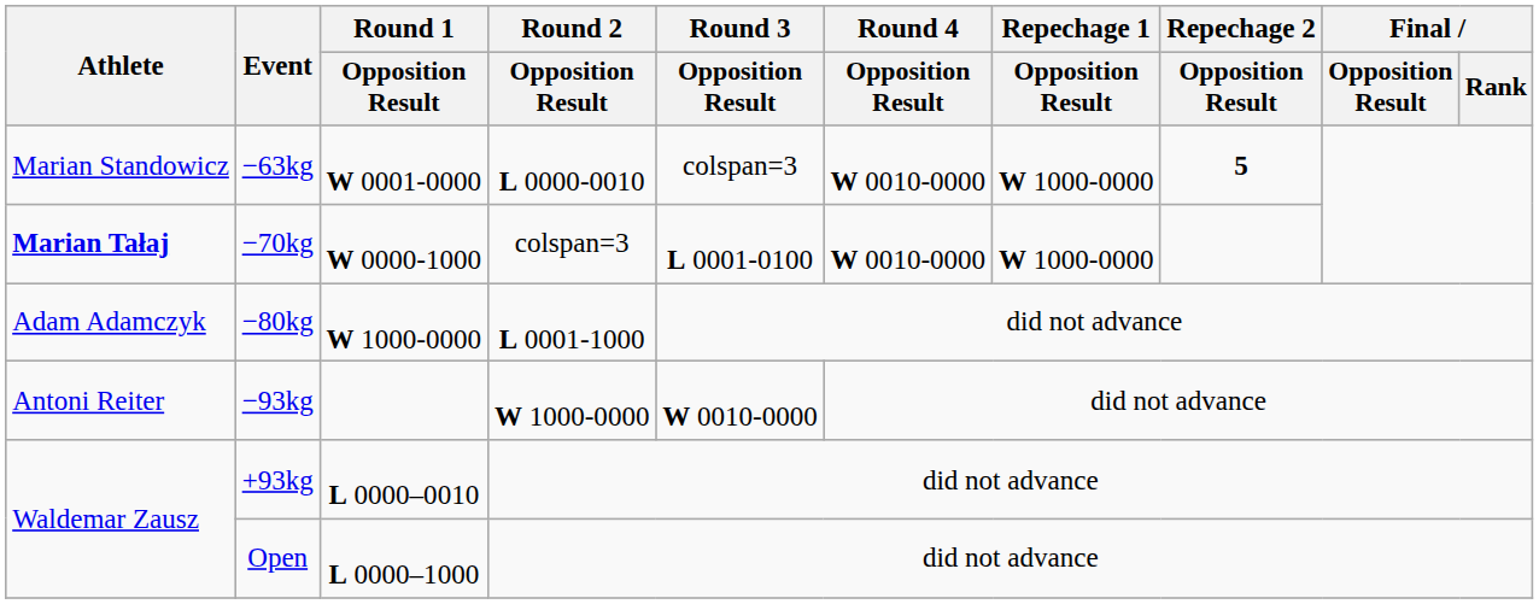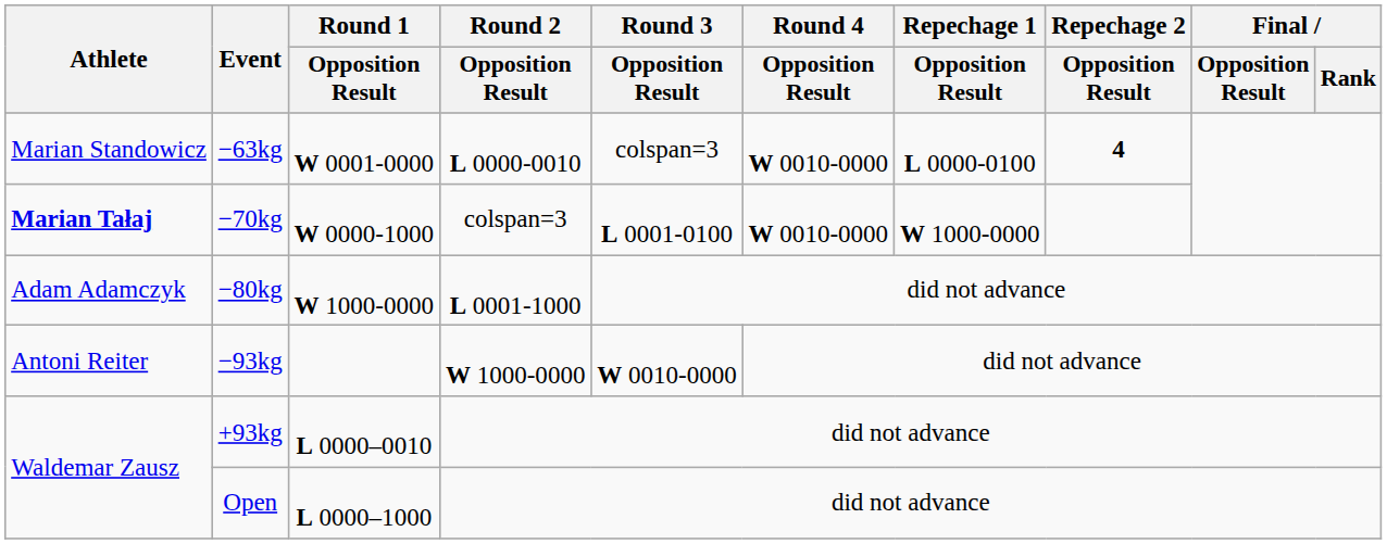−63kg | Repechage 1 / Opposition Result: W 1000-0000 -> L 0000-0100
−63kg | Repechage 2 / Opposition Result: 5 -> 4
